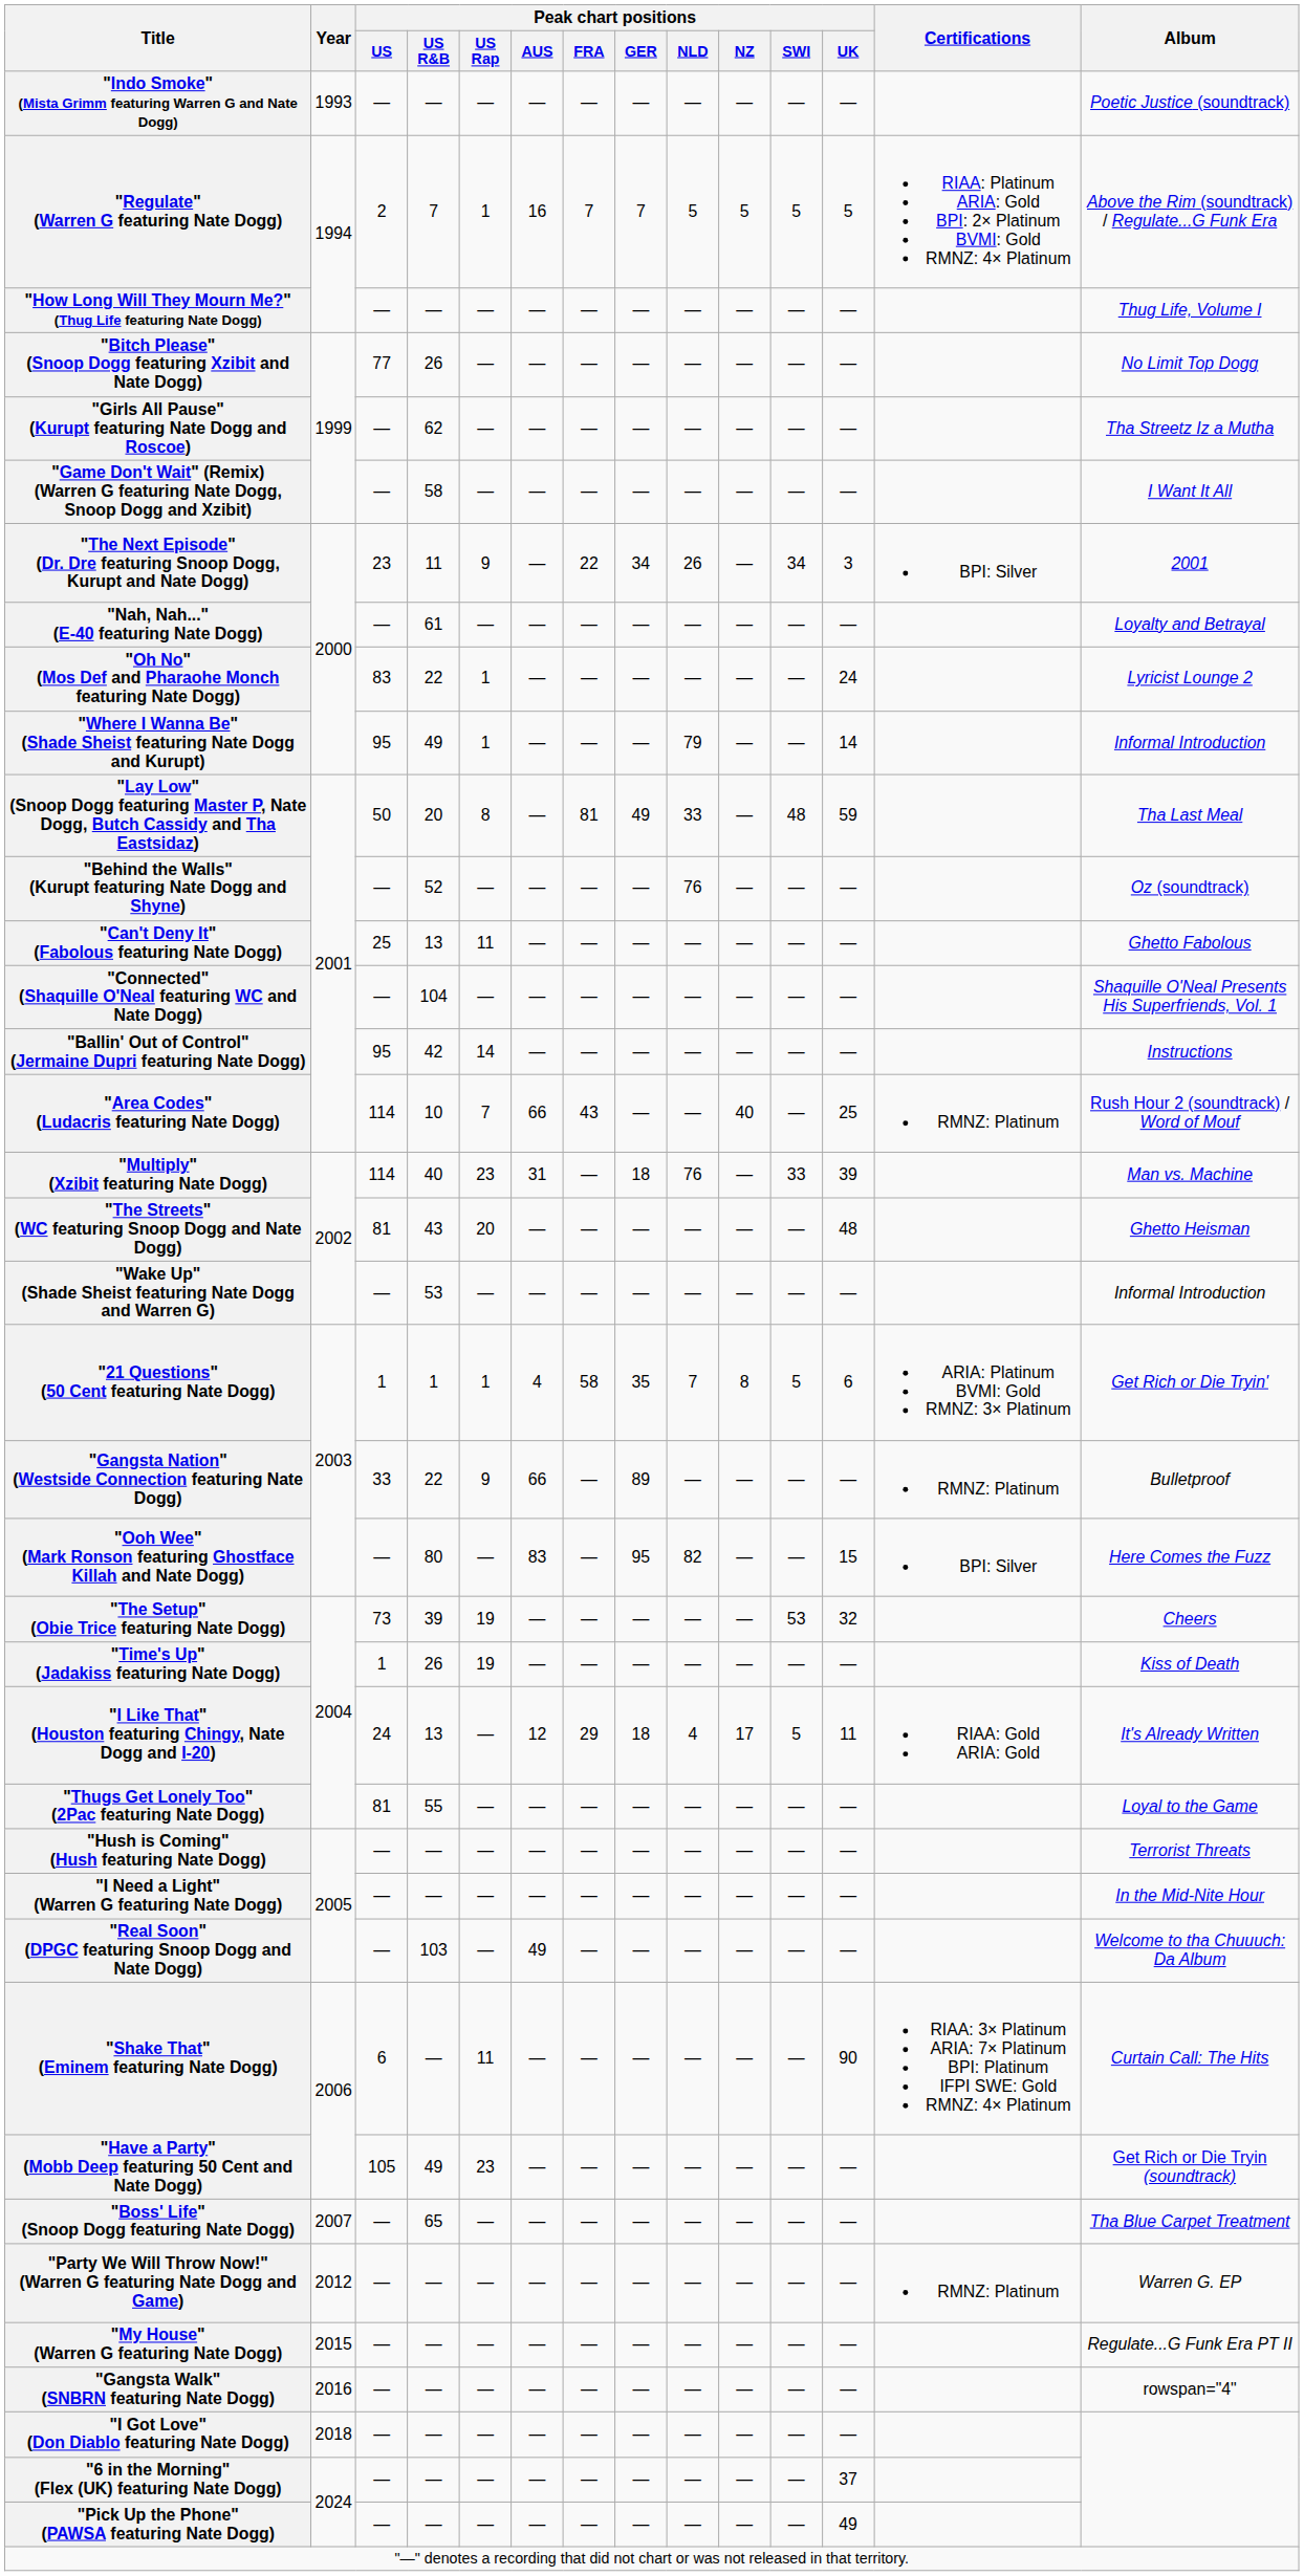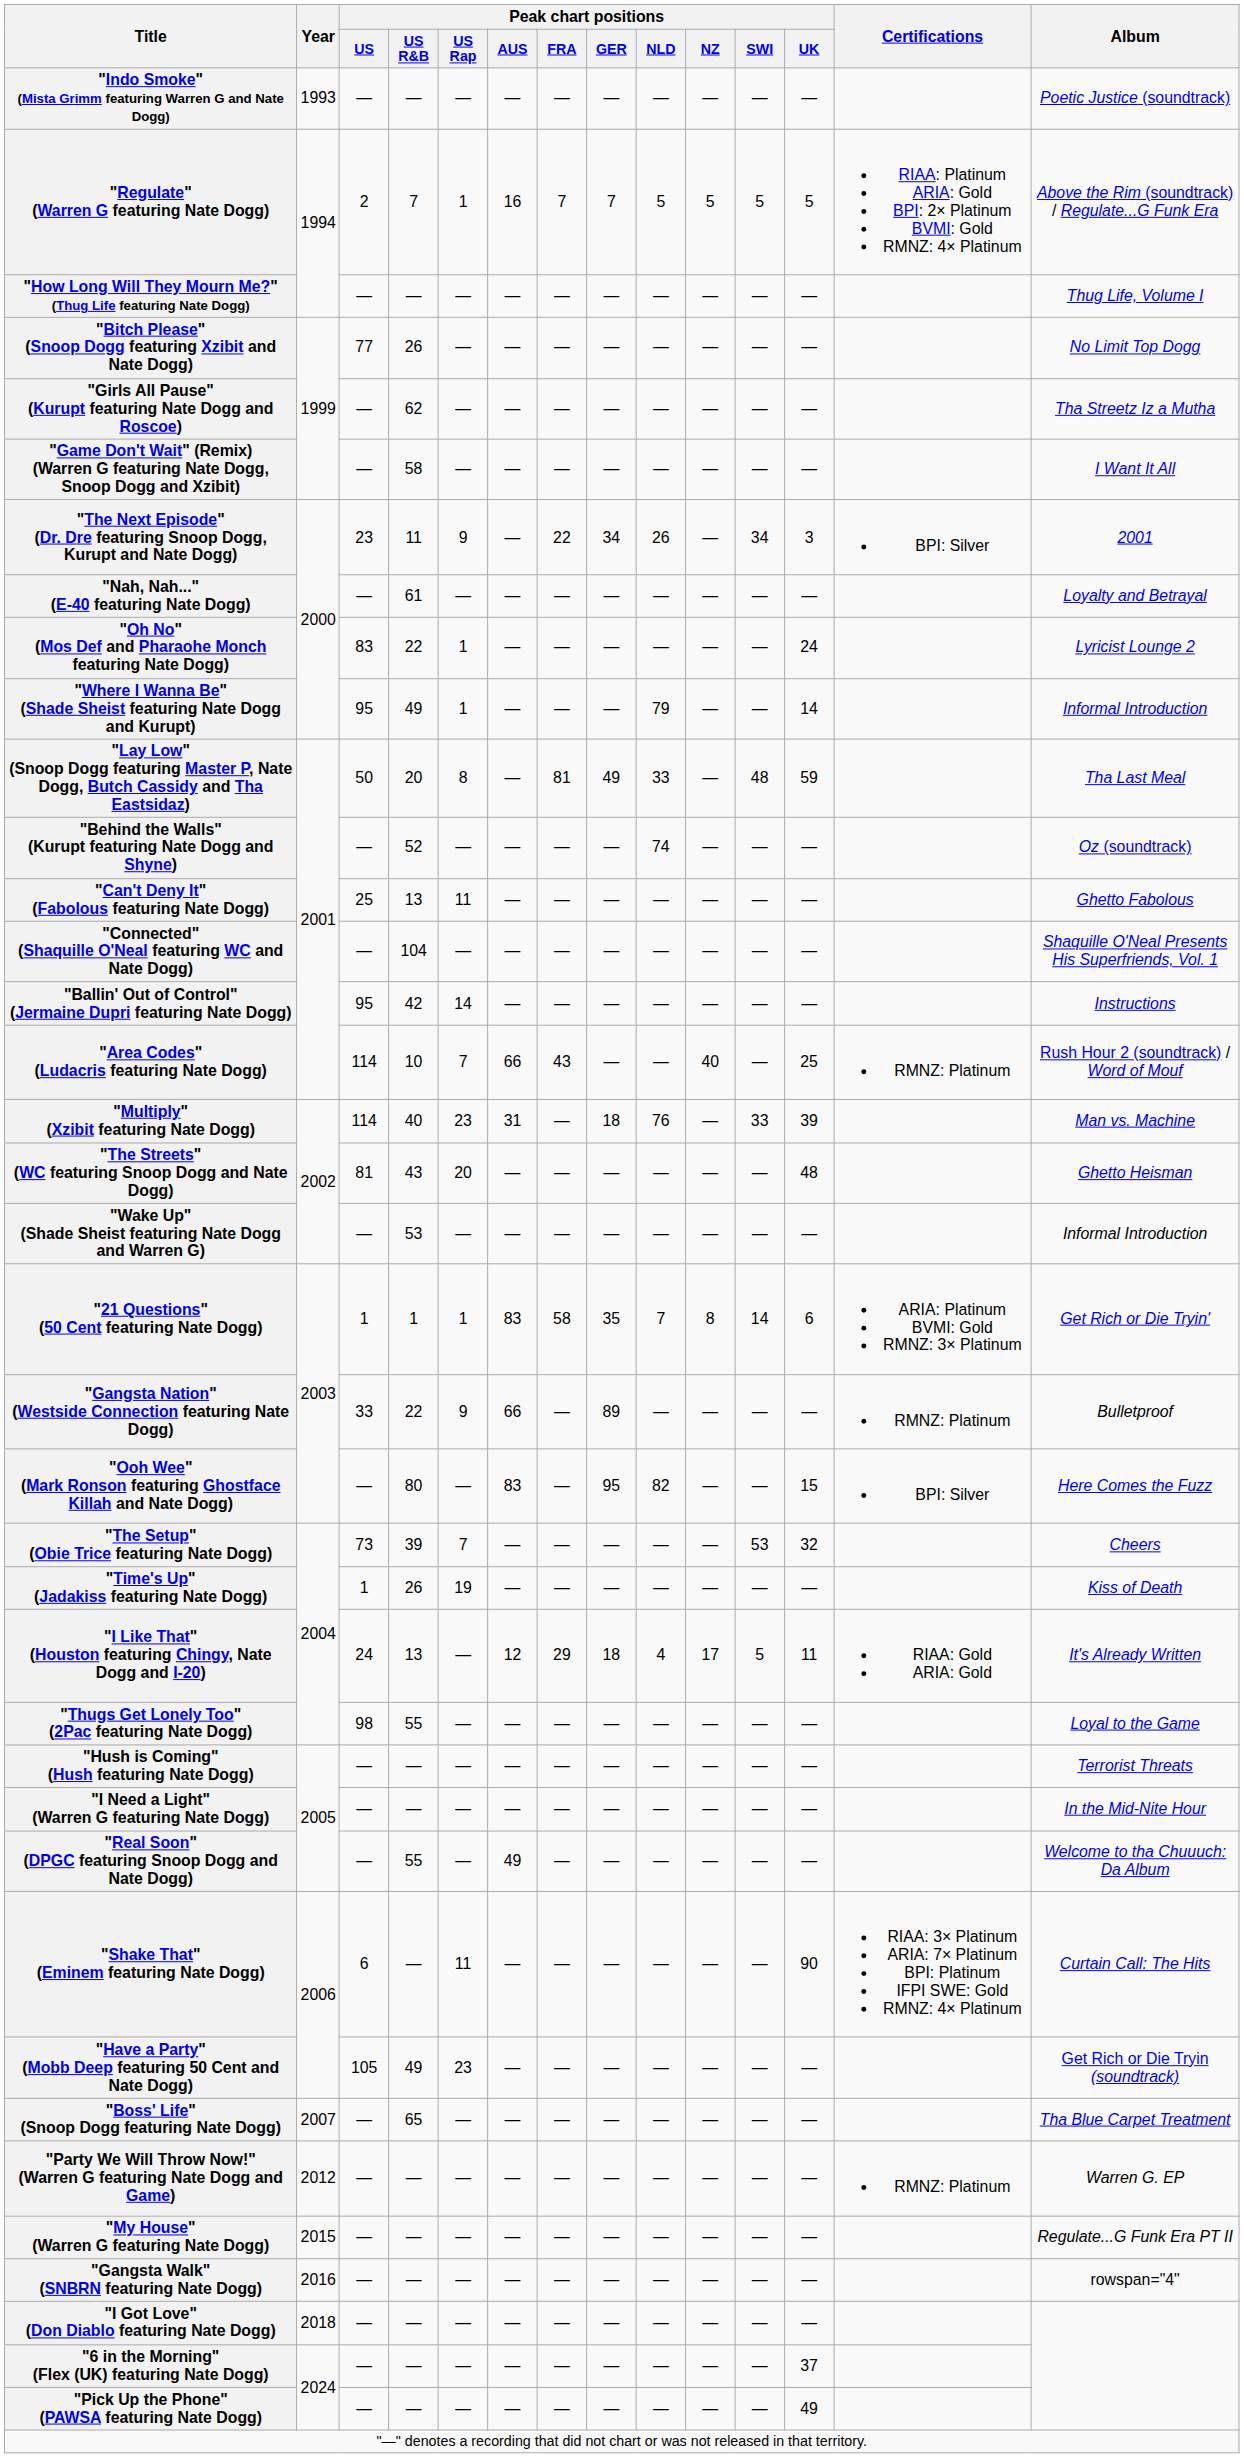"Behind the Walls" (Kurupt featuring Nate Dogg and Shyne) | Peak chart positions / NLD: 76 -> 74
"21 Questions" (50 Cent featuring Nate Dogg) | Peak chart positions / AUS: 4 -> 83
"21 Questions" (50 Cent featuring Nate Dogg) | Peak chart positions / SWI: 5 -> 14
"The Setup" (Obie Trice featuring Nate Dogg) | Peak chart positions / US Rap: 19 -> 7
"Thugs Get Lonely Too" (2Pac featuring Nate Dogg) | Peak chart positions / US: 81 -> 98
"Real Soon" (DPGC featuring Snoop Dogg and Nate Dogg) | Peak chart positions / US R&B: 103 -> 55
